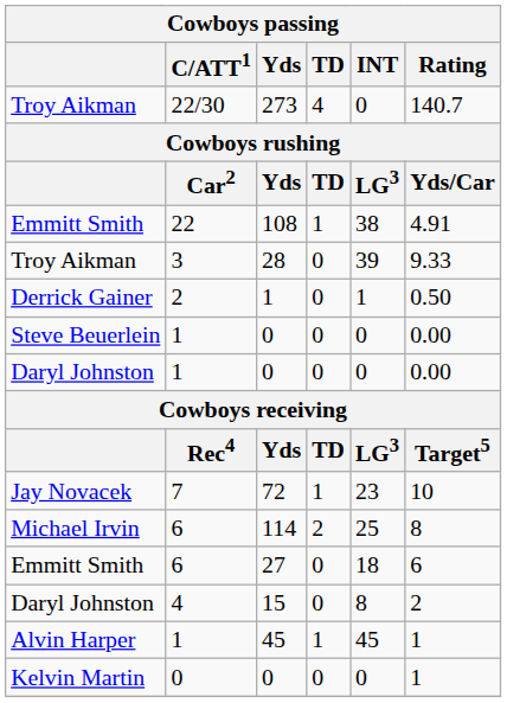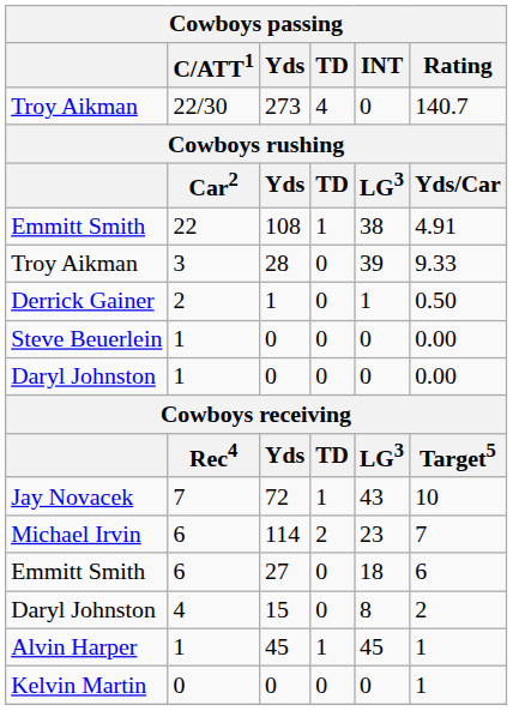72 | INT: 23 -> 43
114 | INT: 25 -> 23
114 | Rating: 8 -> 7
